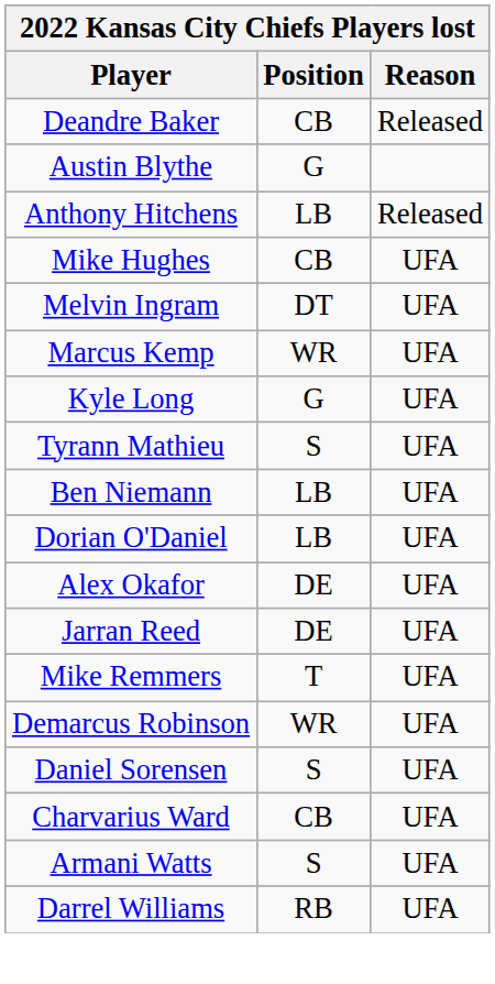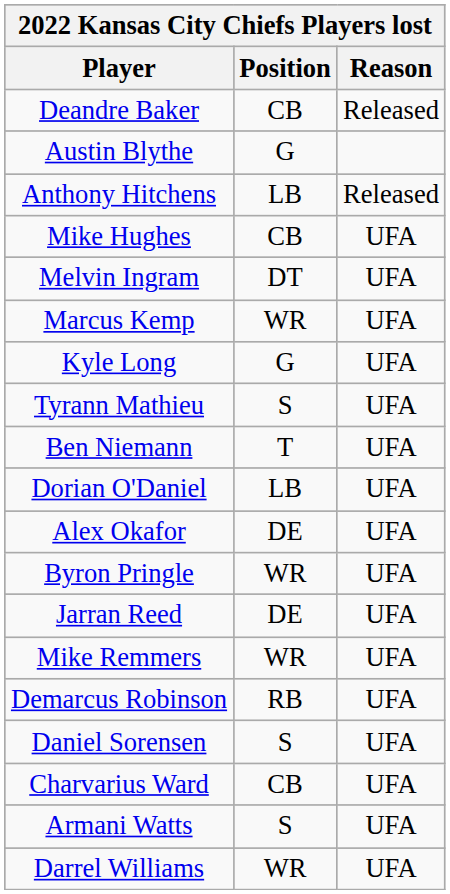Ben Niemann | Position: LB -> T
+ row: Byron Pringle | WR | UFA
Mike Remmers | Position: T -> WR
Demarcus Robinson | Position: WR -> RB
Darrel Williams | Position: RB -> WR
